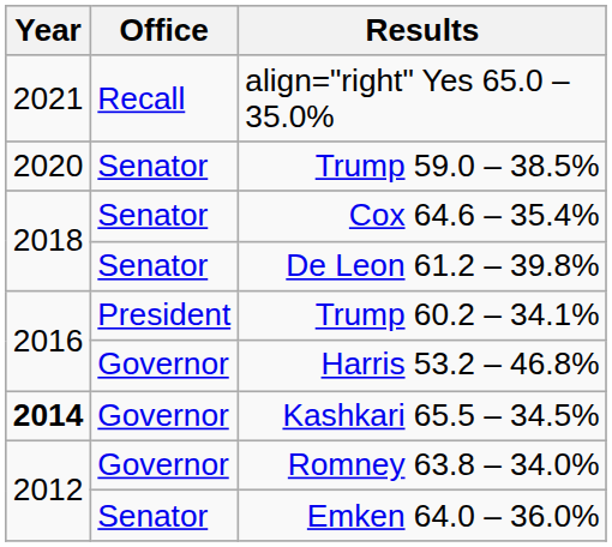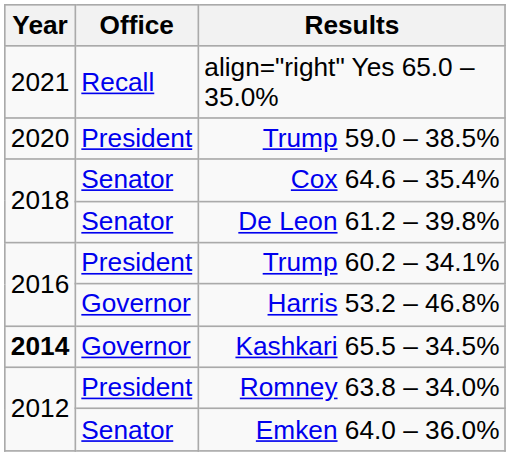Trump 59.0 – 38.5% | Office: Senator -> President
Romney 63.8 – 34.0% | Office: Governor -> President
